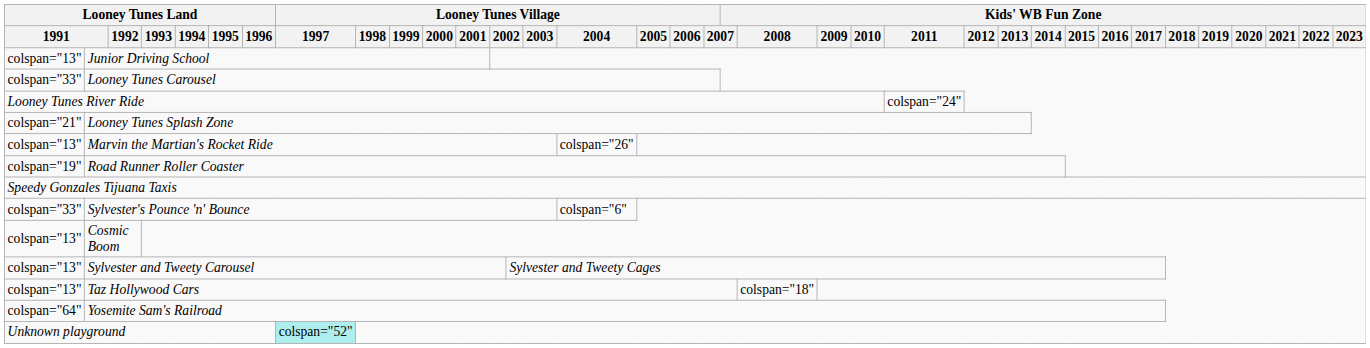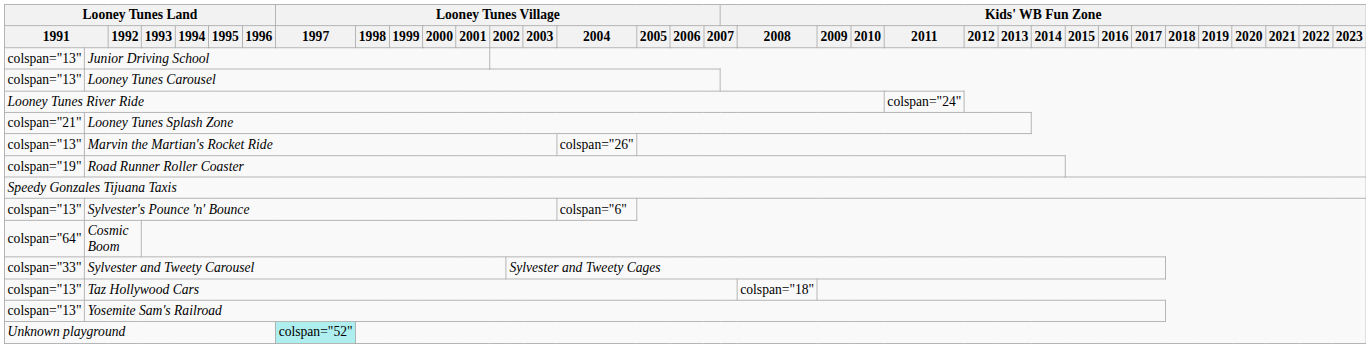Looney Tunes Carousel | column 1: colspan="33" -> colspan="13"
Sylvester's Pounce 'n' Bounce | column 1: colspan="33" -> colspan="13"
Cosmic Boom | column 1: colspan="13" -> colspan="64"
Sylvester and Tweety Carousel | column 1: colspan="13" -> colspan="33"
Yosemite Sam's Railroad | column 1: colspan="64" -> colspan="13"
